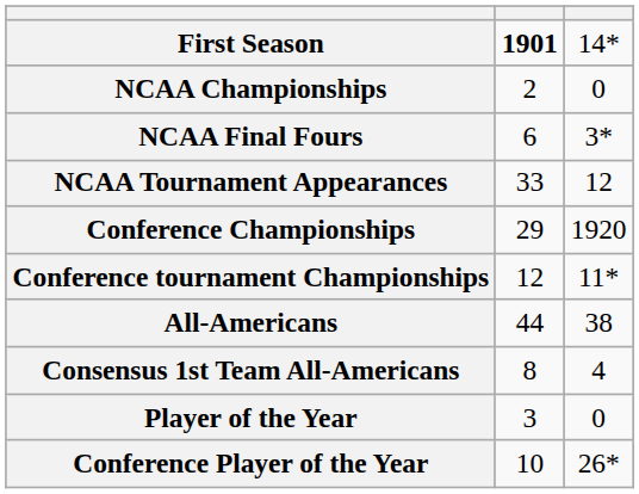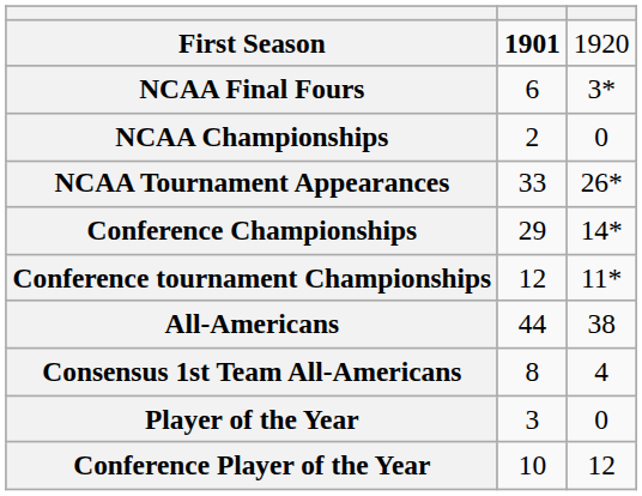First Season | column 3: 14* -> 1920
rows swapped: NCAA Championships <-> NCAA Final Fours
NCAA Tournament Appearances | column 3: 12 -> 26*
Conference Championships | column 3: 1920 -> 14*
Conference Player of the Year | column 3: 26* -> 12
